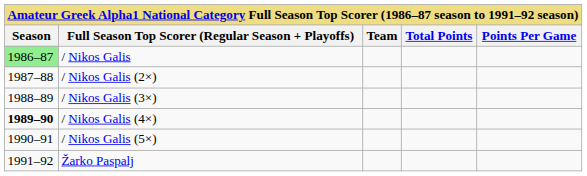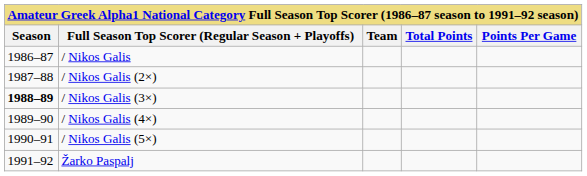/ Nikos Galis | Season: lightgreen background -> no background
/ Nikos Galis (3×) | Season: normal -> bold
/ Nikos Galis (4×) | Season: bold -> normal
